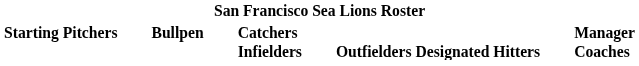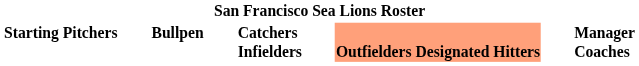Starting Pitchers | column 4: no background -> lightsalmon background
